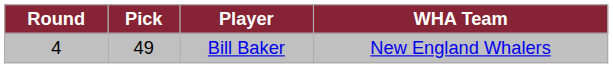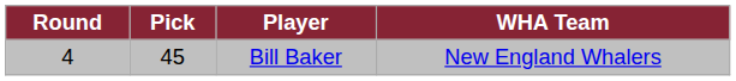Bill Baker | Pick: 49 -> 45
